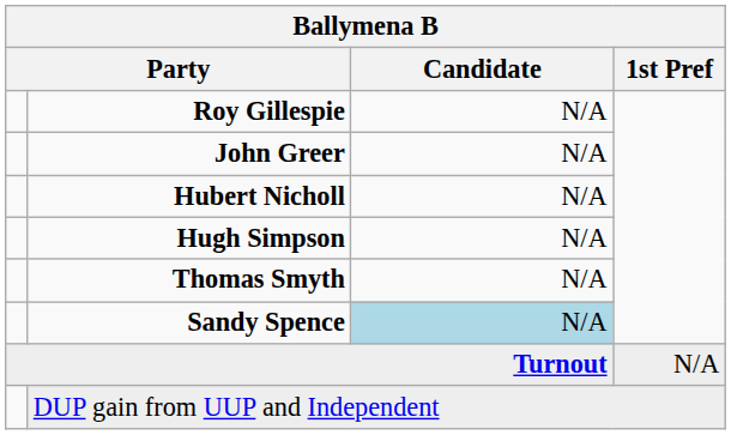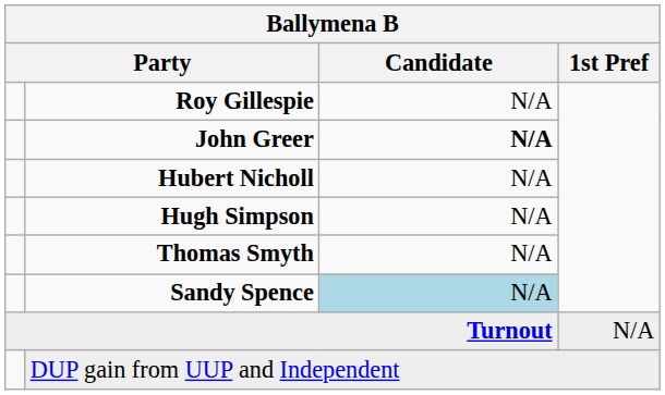John Greer | Candidate: normal -> bold
